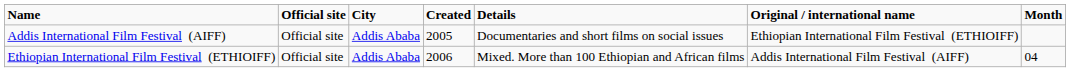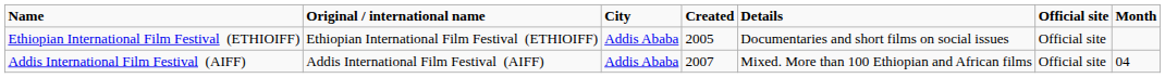columns swapped: Original / international name <-> Official site
row 2 | Name: Addis International Film Festival (AIFF) -> Ethiopian International Film Festival (ETHIOIFF)
row 3 | Name: Ethiopian International Film Festival (ETHIOIFF) -> Addis International Film Festival (AIFF)
row 3 | Created: 2006 -> 2007
